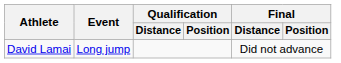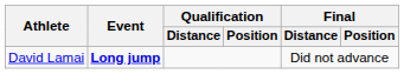David Lamai | Event: normal -> bold
